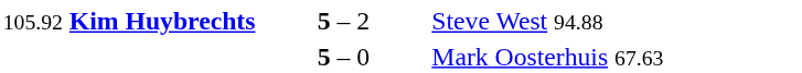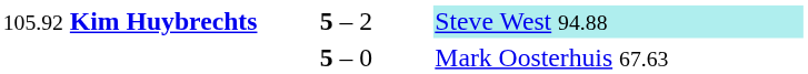105.92 Kim Huybrechts | column 3: no background -> paleturquoise background
